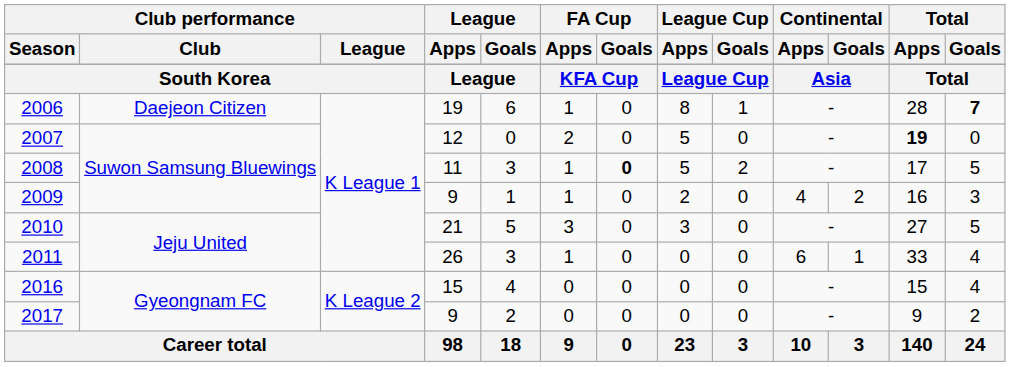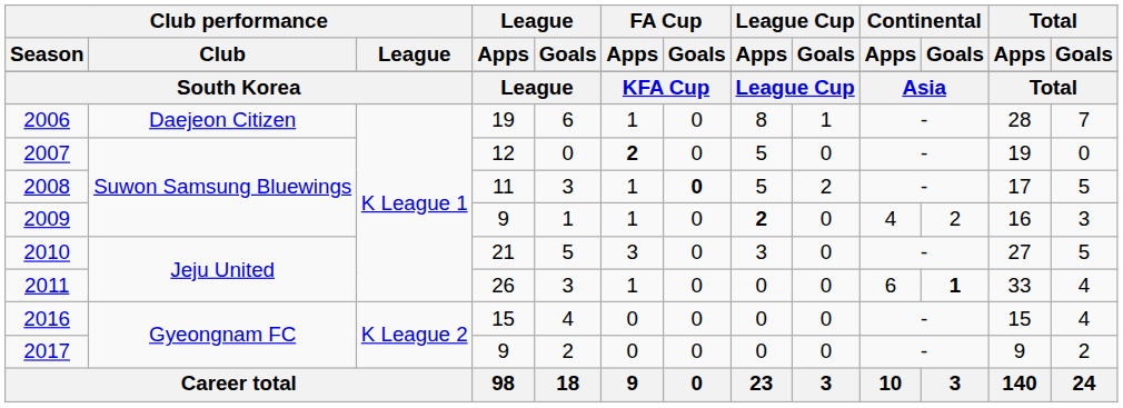2006 | Total / Goals: bold -> normal
2007 | FA Cup / Apps: normal -> bold
2007 | Total / Apps: bold -> normal
2009 | League Cup / Apps: normal -> bold
2011 | Continental / Goals: normal -> bold
